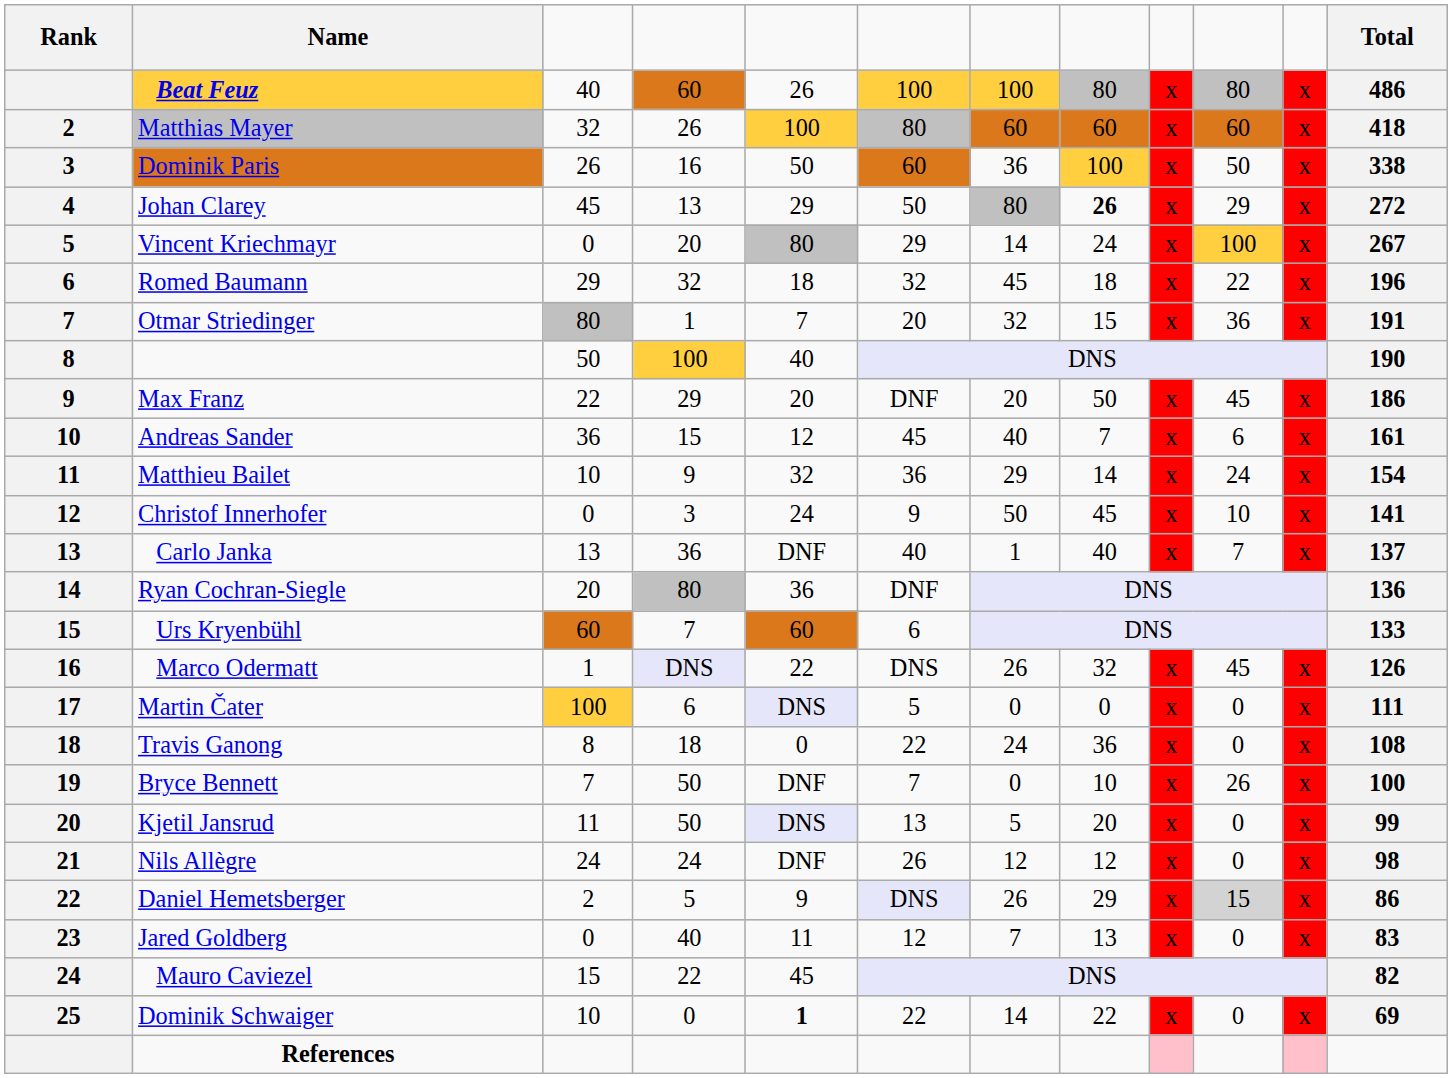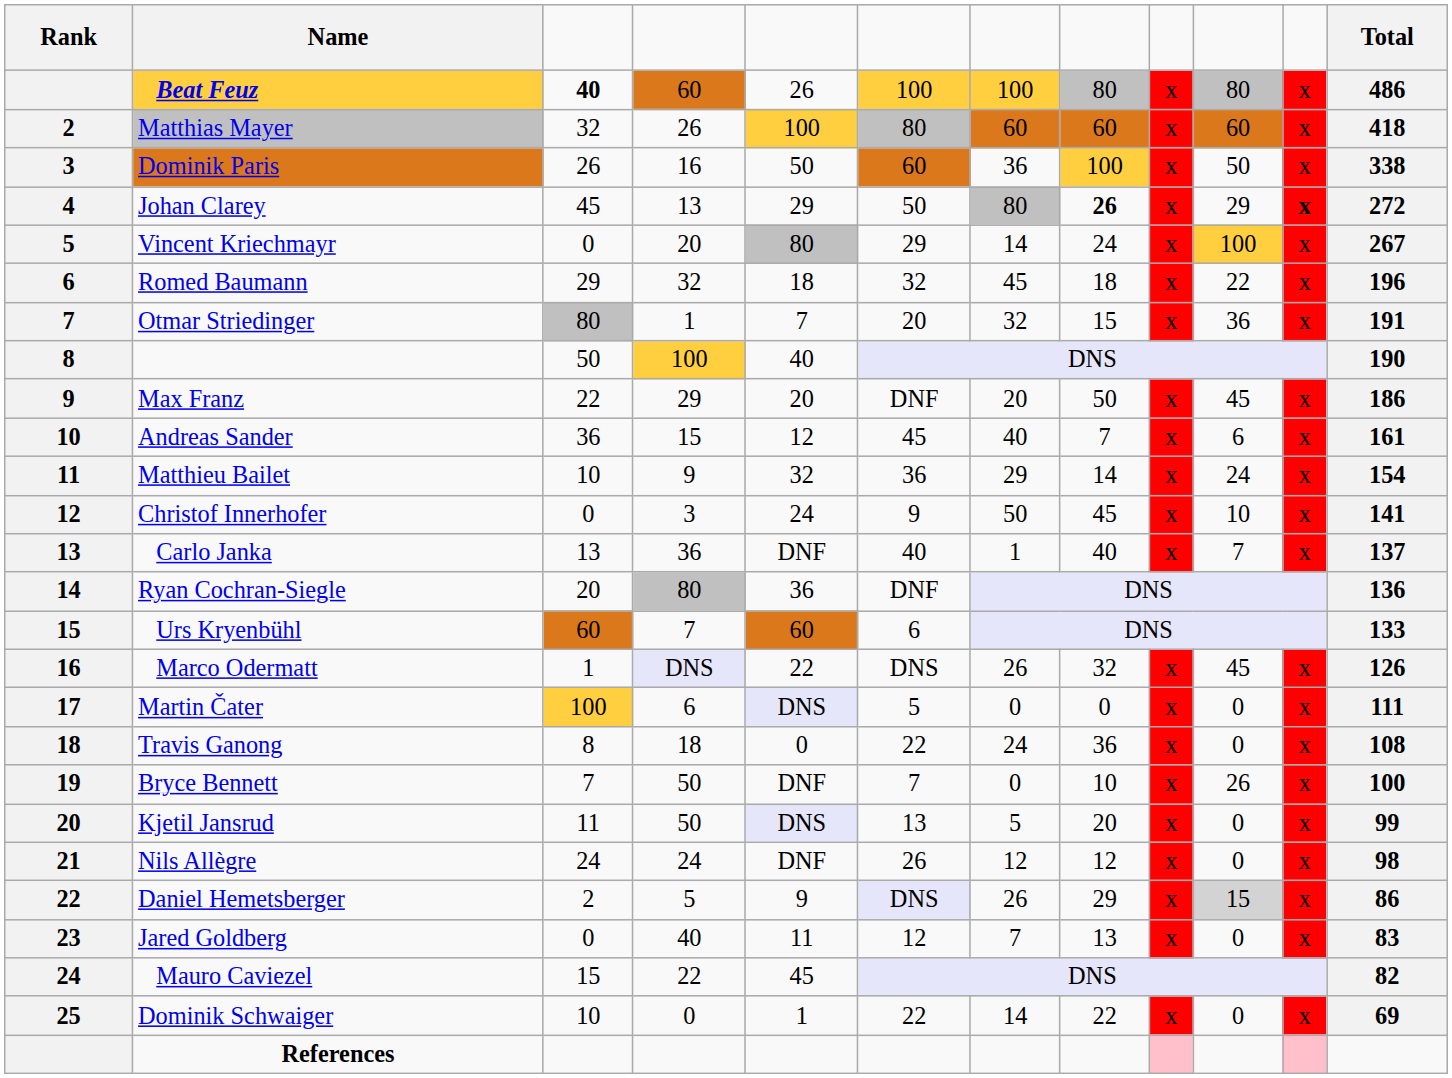Beat Feuz | column 3: normal -> bold
Johan Clarey | column 11: normal -> bold
Dominik Schwaiger | column 5: bold -> normal
